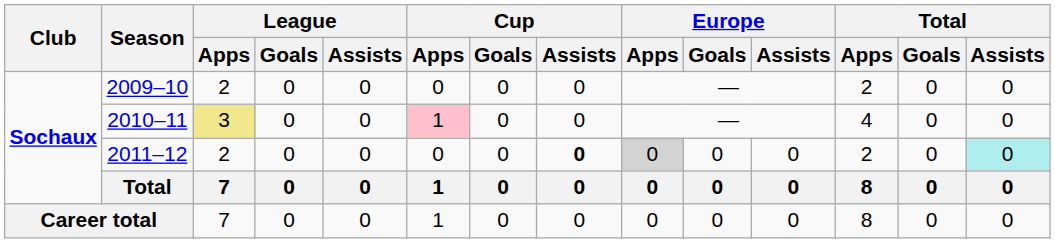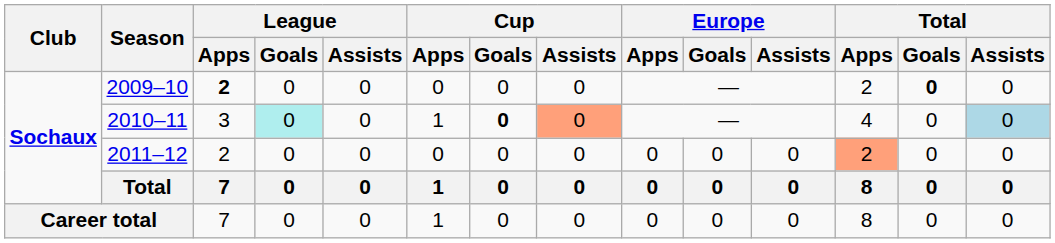2009–10 | League / Apps: normal -> bold
2009–10 | Total / Goals: normal -> bold
2010–11 | League / Apps: khaki background -> no background
2010–11 | League / Goals: no background -> paleturquoise background
2010–11 | Cup / Apps: pink background -> no background
2010–11 | Cup / Goals: normal -> bold
2010–11 | Cup / Assists: no background -> lightsalmon background
2010–11 | Total / Assists: no background -> lightblue background
2011–12 | Cup / Assists: bold -> normal
2011–12 | Europe / Apps: lightgrey background -> no background
2011–12 | Total / Apps: no background -> lightsalmon background
2011–12 | Total / Assists: paleturquoise background -> no background
